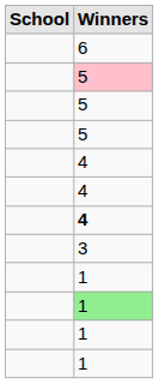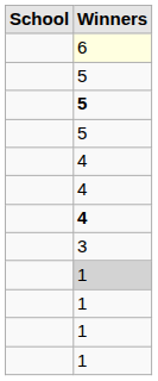row 2 | Winners: no background -> lightyellow background
row 3 | Winners: pink background -> no background
row 4 | Winners: normal -> bold
row 10 | Winners: no background -> lightgrey background
row 11 | Winners: lightgreen background -> no background
